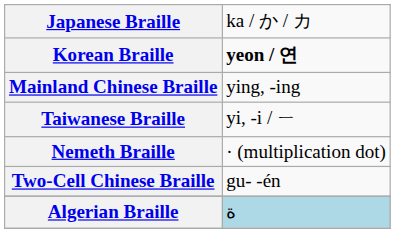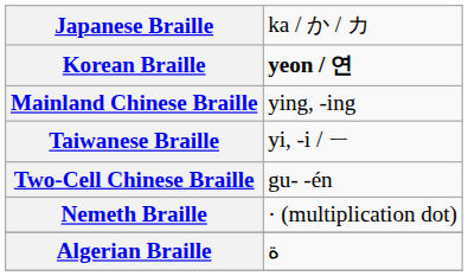rows swapped: Two-Cell Chinese Braille <-> Nemeth Braille
Algerian Braille | column 2: lightblue background -> no background
